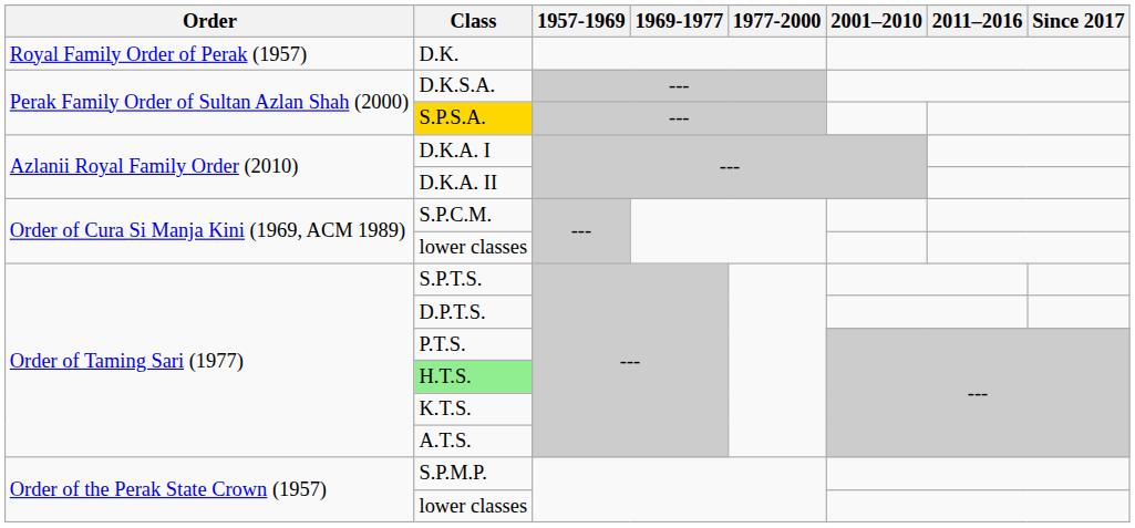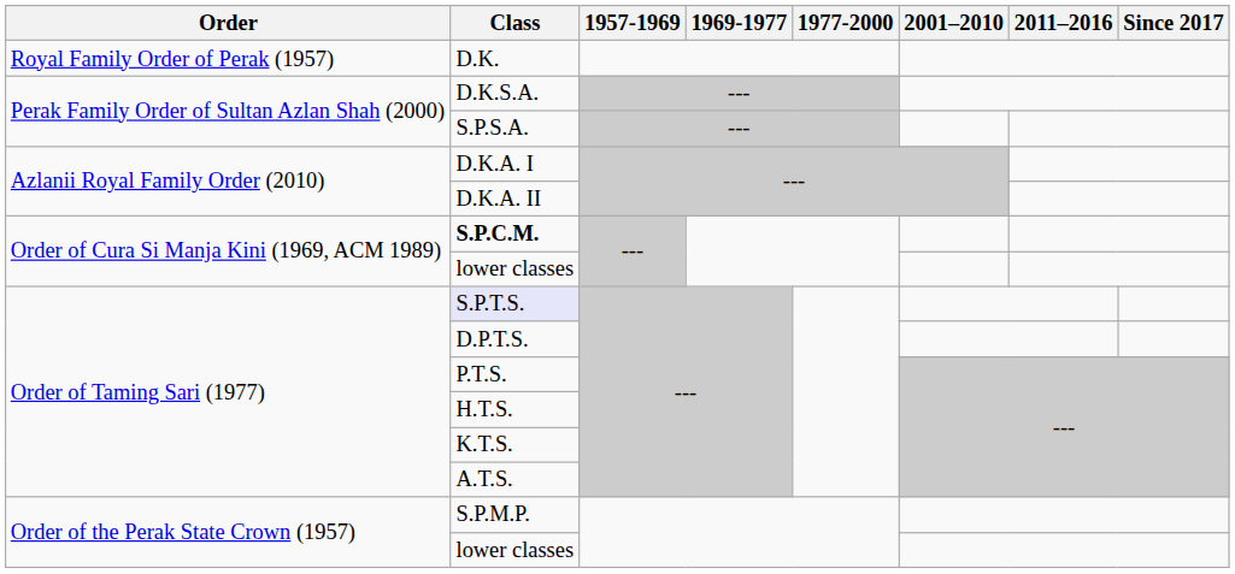S.P.S.A. | Class: gold background -> no background
S.P.C.M. | Class: normal -> bold
S.P.T.S. | Class: no background -> lavender background
H.T.S. | Class: lightgreen background -> no background
